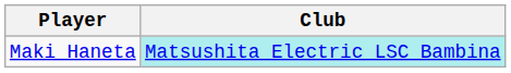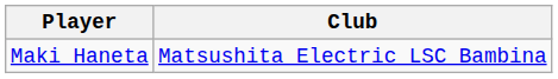Maki Haneta | Club: paleturquoise background -> no background
